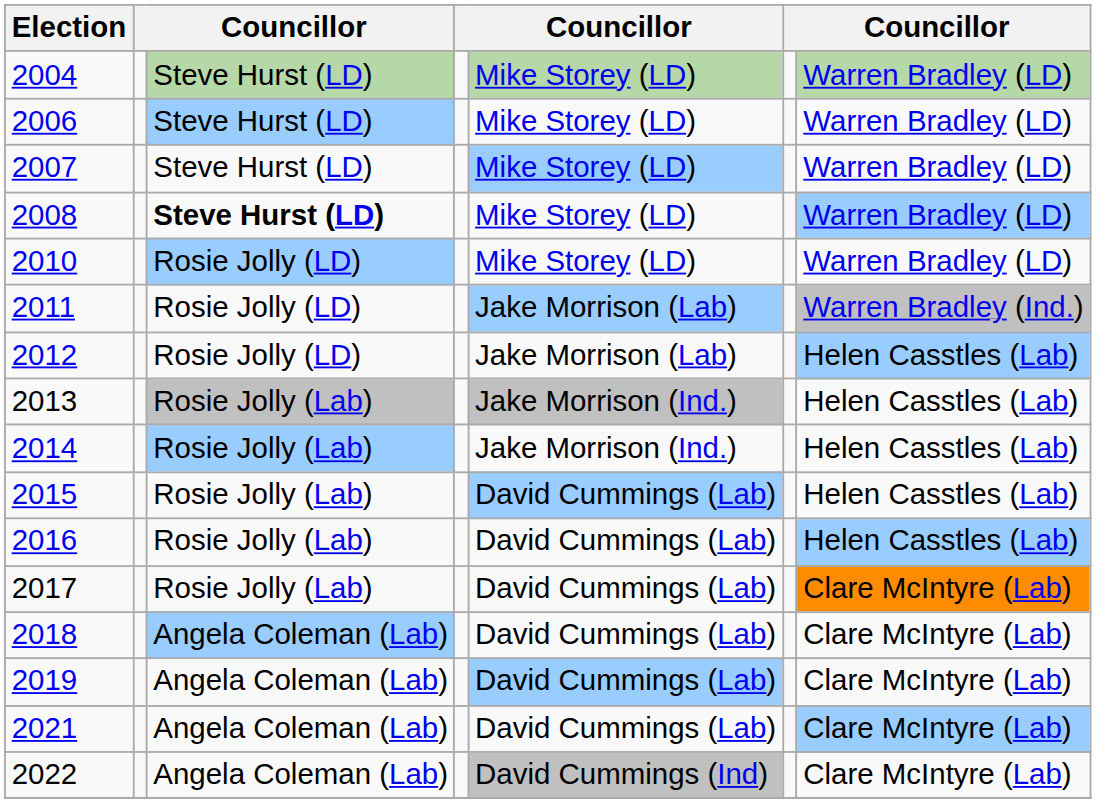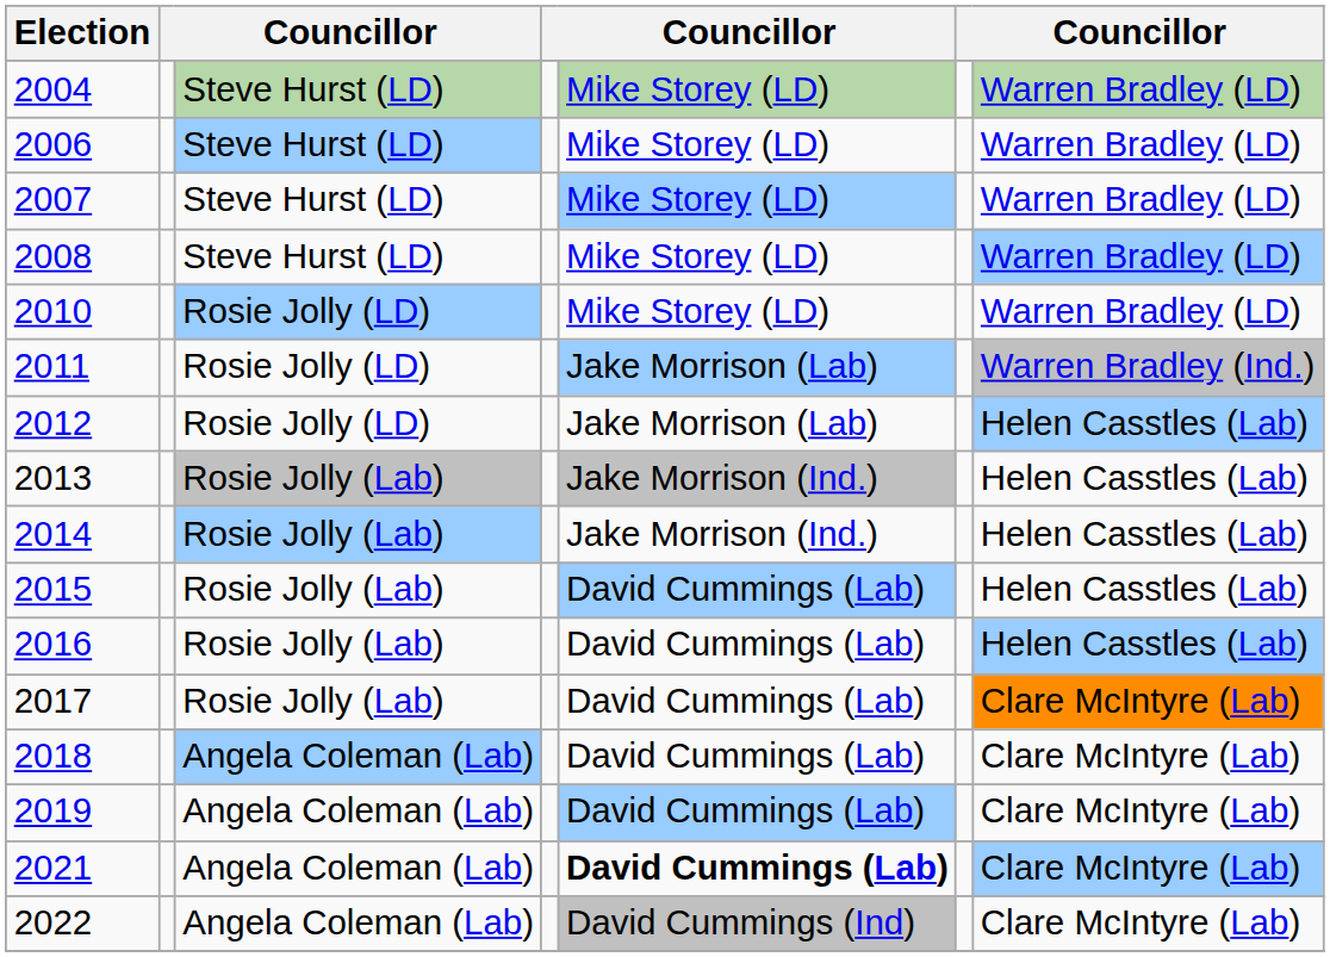2008 | column 3: bold -> normal
2021 | column 5: normal -> bold
